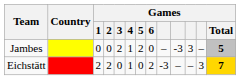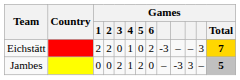rows swapped: Jambes <-> Eichstätt
